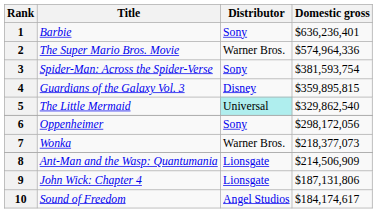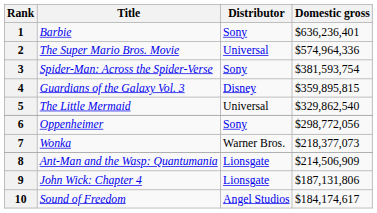2 | Distributor: Warner Bros. -> Universal
5 | Distributor: paleturquoise background -> no background
6 | Domestic gross: $298,172,056 -> $298,772,056
